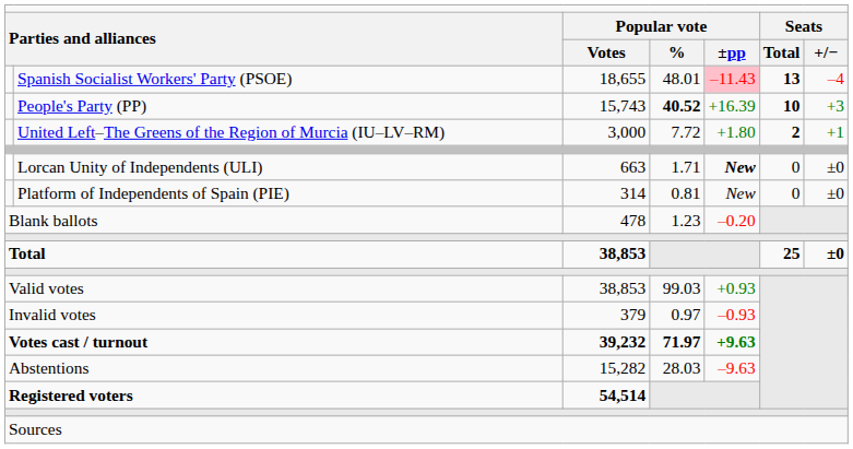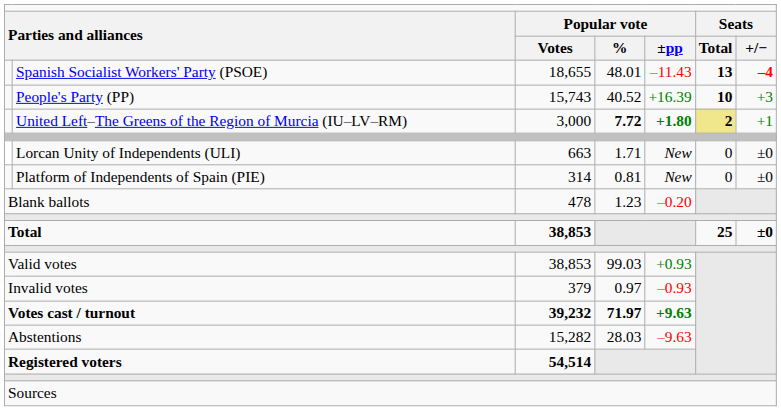Spanish Socialist Workers' Party (PSOE) | column 5: pink background -> no background
Spanish Socialist Workers' Party (PSOE) | column 7: normal -> bold
People's Party (PP) | column 4: bold -> normal
United Left–The Greens of the Region of Murcia (IU–LV–RM) | column 4: normal -> bold
United Left–The Greens of the Region of Murcia (IU–LV–RM) | column 5: normal -> bold
United Left–The Greens of the Region of Murcia (IU–LV–RM) | column 6: no background -> khaki background
Lorcan Unity of Independents (ULI) | column 5: bold -> normal
